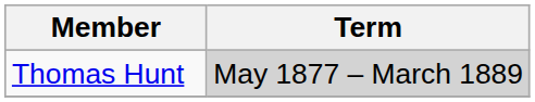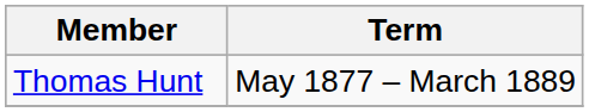Thomas Hunt | Term: lightgrey background -> no background
